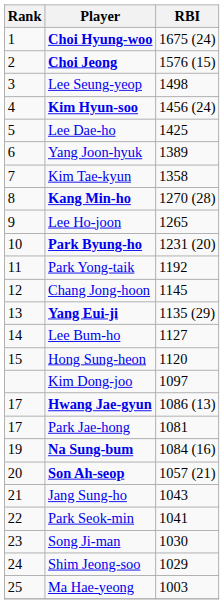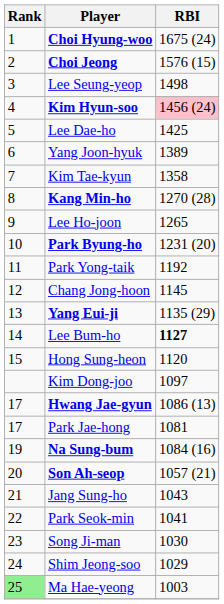Kim Hyun-soo | RBI: no background -> pink background
Lee Bum-ho | RBI: normal -> bold
Ma Hae-yeong | Rank: no background -> lightgreen background
